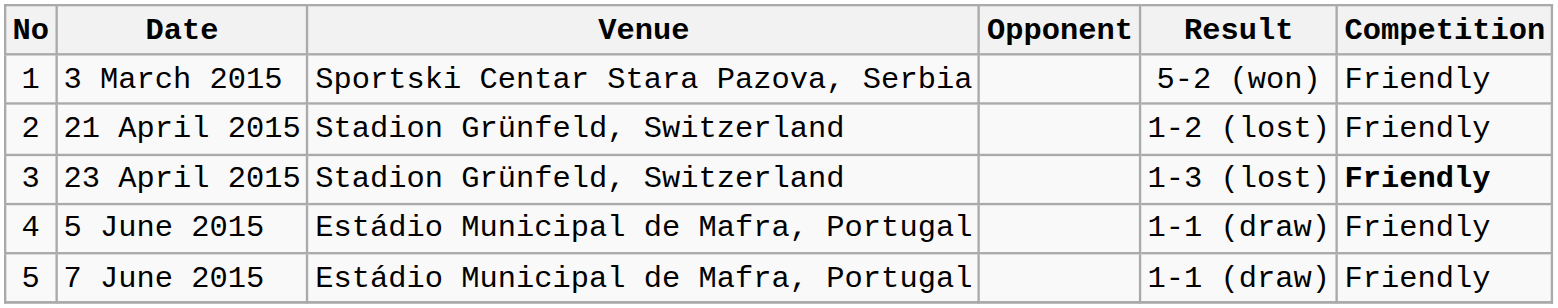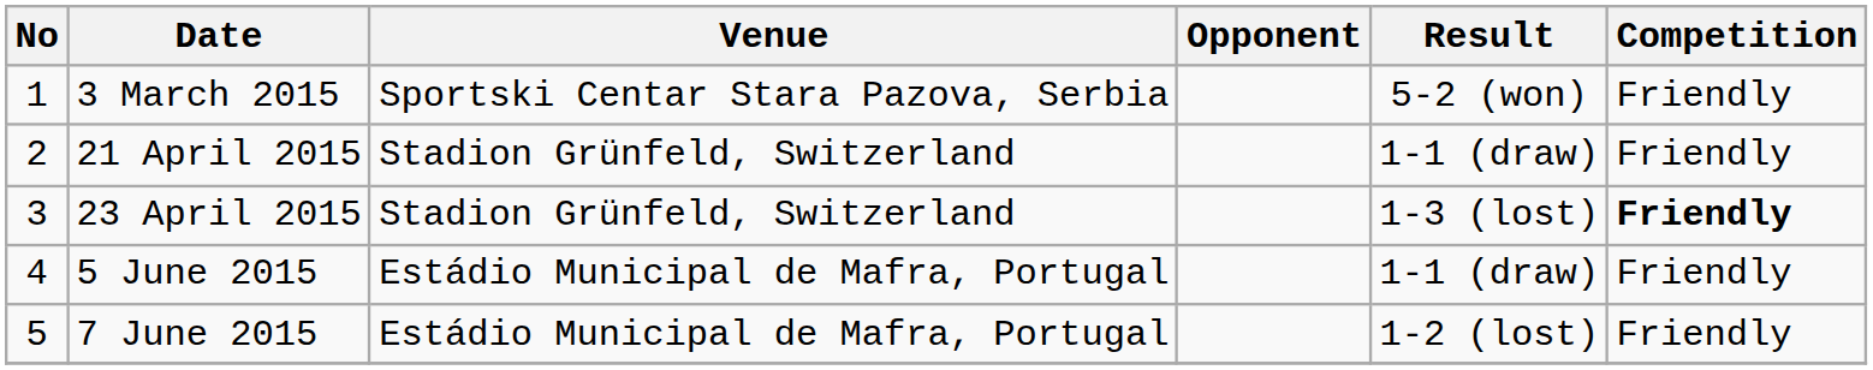21 April 2015 | Result: 1-2 (lost) -> 1-1 (draw)
7 June 2015 | Result: 1-1 (draw) -> 1-2 (lost)
